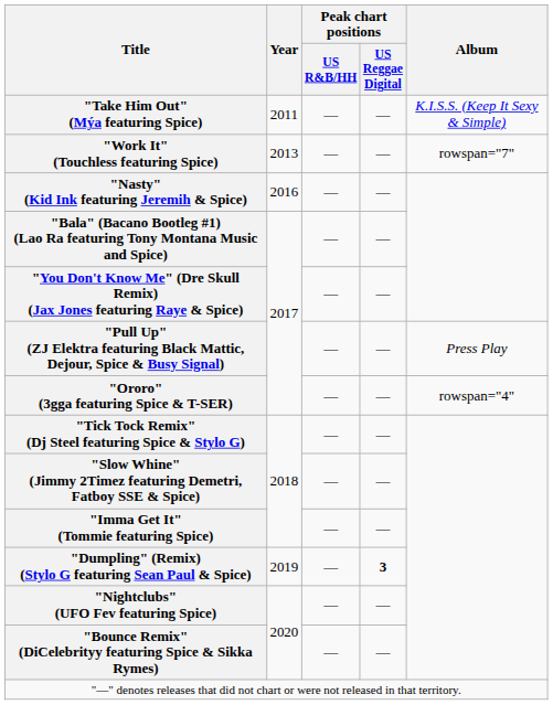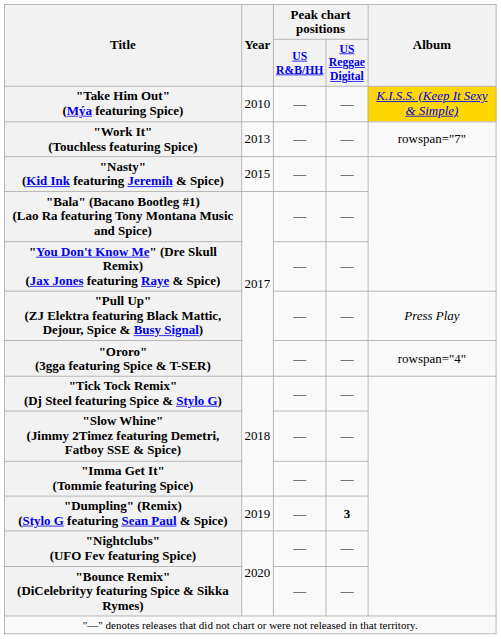"Take Him Out" (Mýa featuring Spice) | Year: 2011 -> 2010
"Take Him Out" (Mýa featuring Spice) | Album: no background -> gold background
"Nasty" (Kid Ink featuring Jeremih & Spice) | Year: 2016 -> 2015
